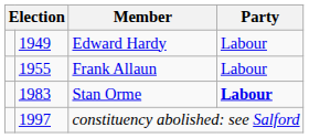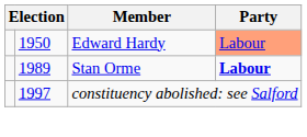Edward Hardy | column 2: 1949 -> 1950
Edward Hardy | Party: no background -> lightsalmon background
- row: 1955 | Frank Allaun | Labour
Stan Orme | column 2: 1983 -> 1989
